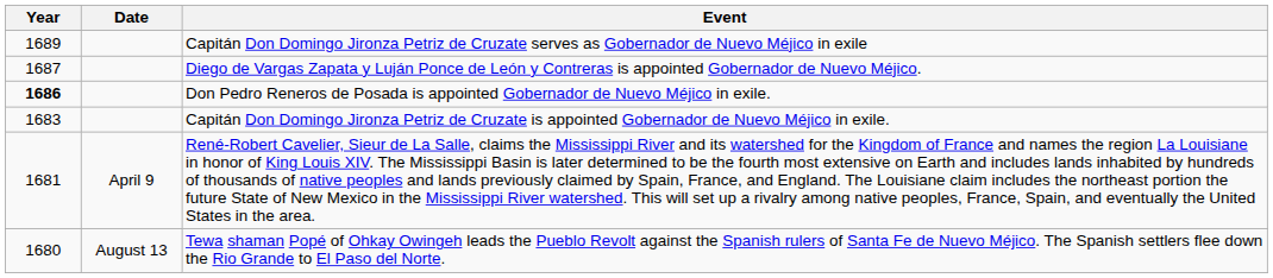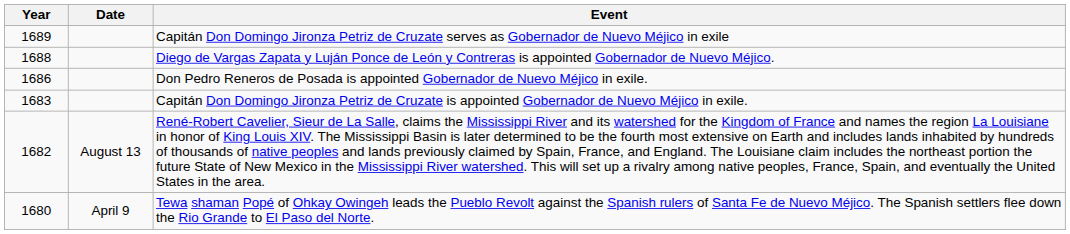row 3 | Year: 1687 -> 1688
row 4 | Year: bold -> normal
row 6 | Year: 1681 -> 1682
row 6 | Date: April 9 -> August 13
row 7 | Date: August 13 -> April 9
